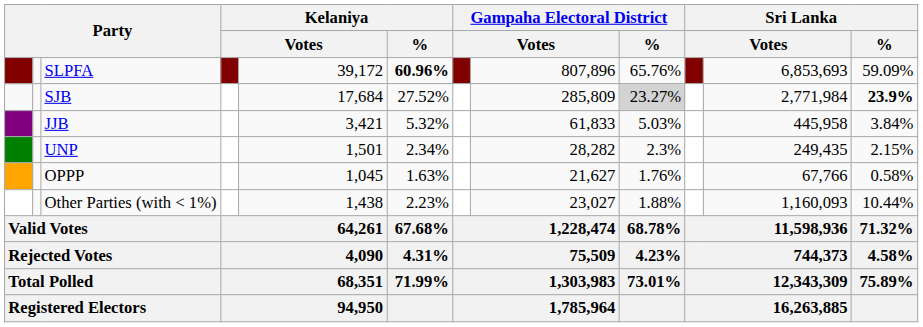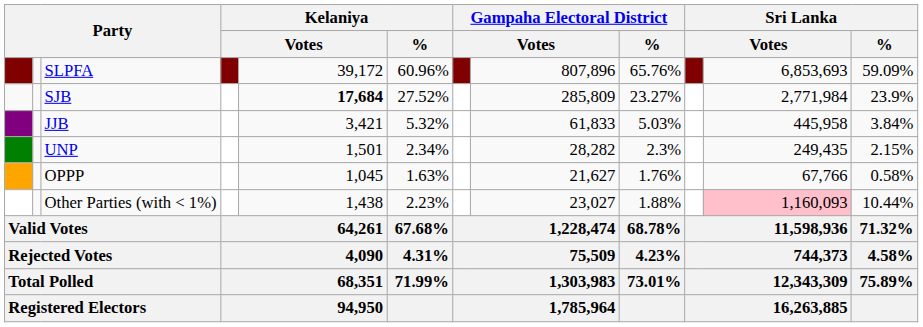SLPFA | Kelaniya / %: bold -> normal
SJB | column 5: normal -> bold
SJB | Gampaha Electoral District / %: lightgrey background -> no background
SJB | Sri Lanka / %: bold -> normal
Other Parties (with < 1%) | column 11: no background -> pink background
